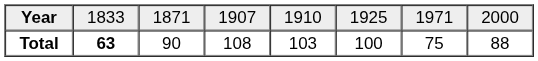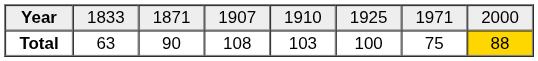row 2 | column 2: bold -> normal
row 2 | column 8: no background -> gold background
